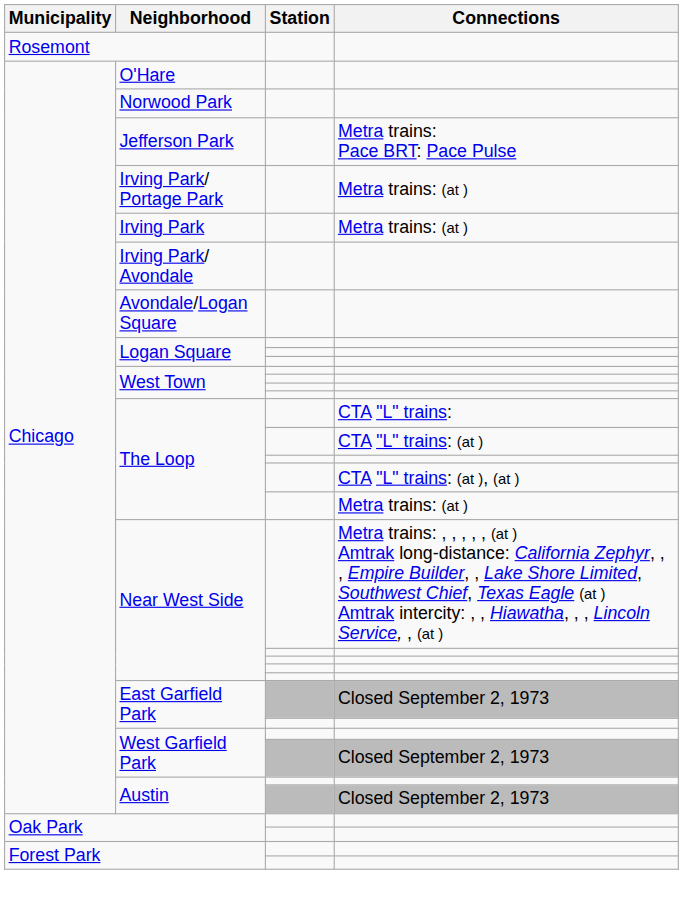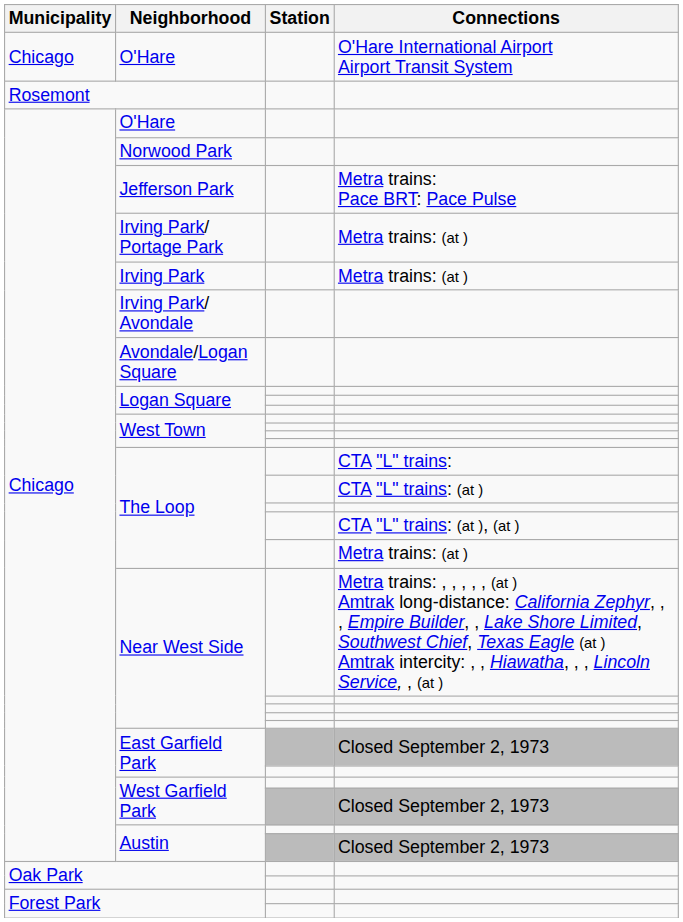+ row: Chicago | O'Hare | O'Hare International Airport Airport Transit System
